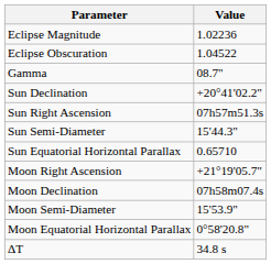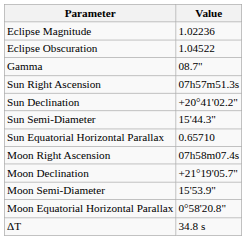rows swapped: Sun Right Ascension <-> Sun Declination
Moon Right Ascension | Value: +21°19'05.7" -> 07h58m07.4s
Moon Declination | Value: 07h58m07.4s -> +21°19'05.7"
